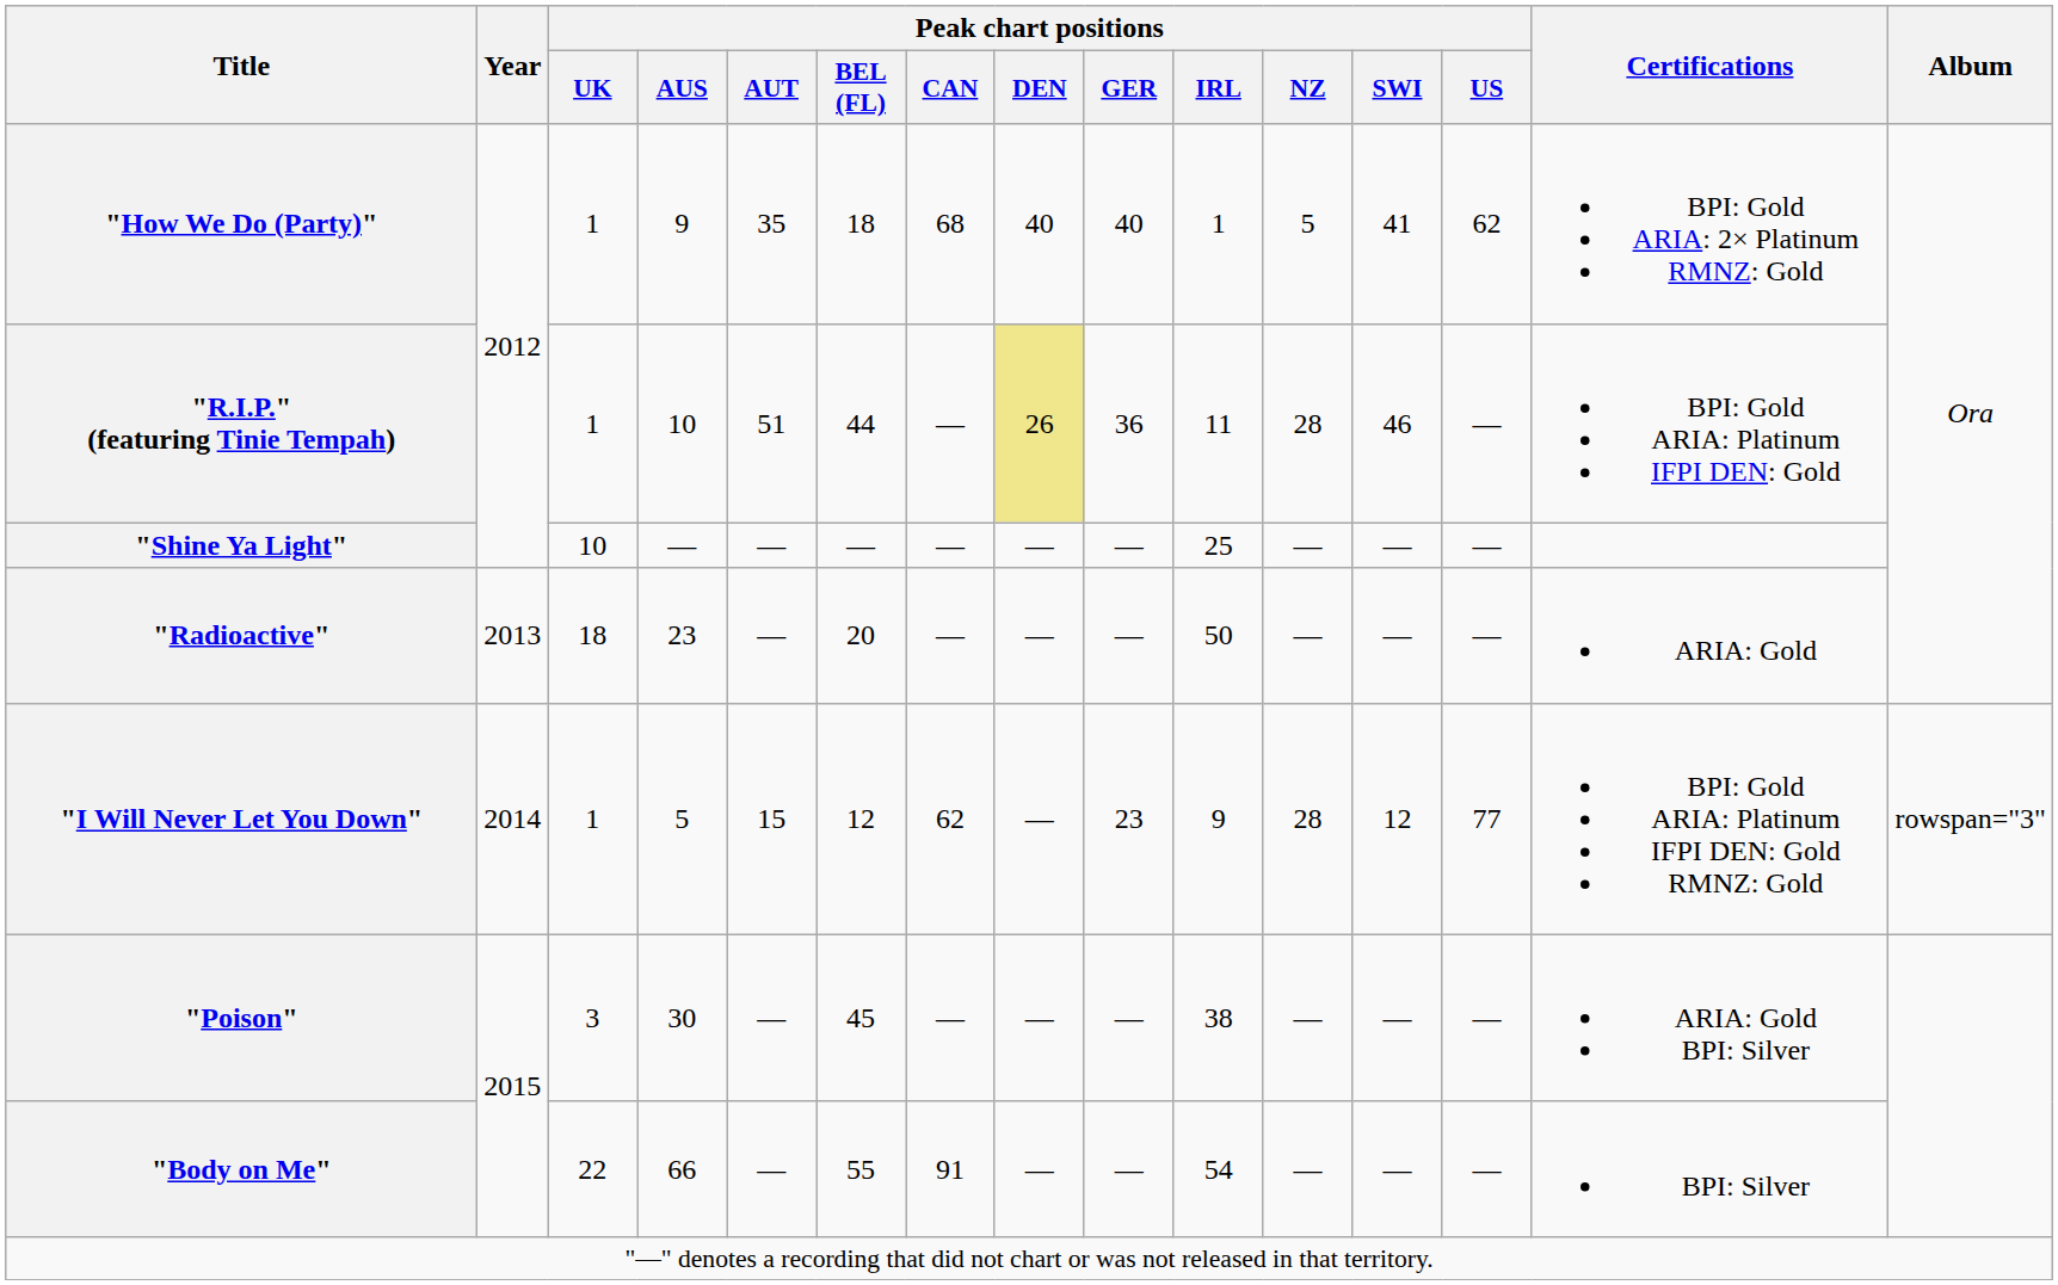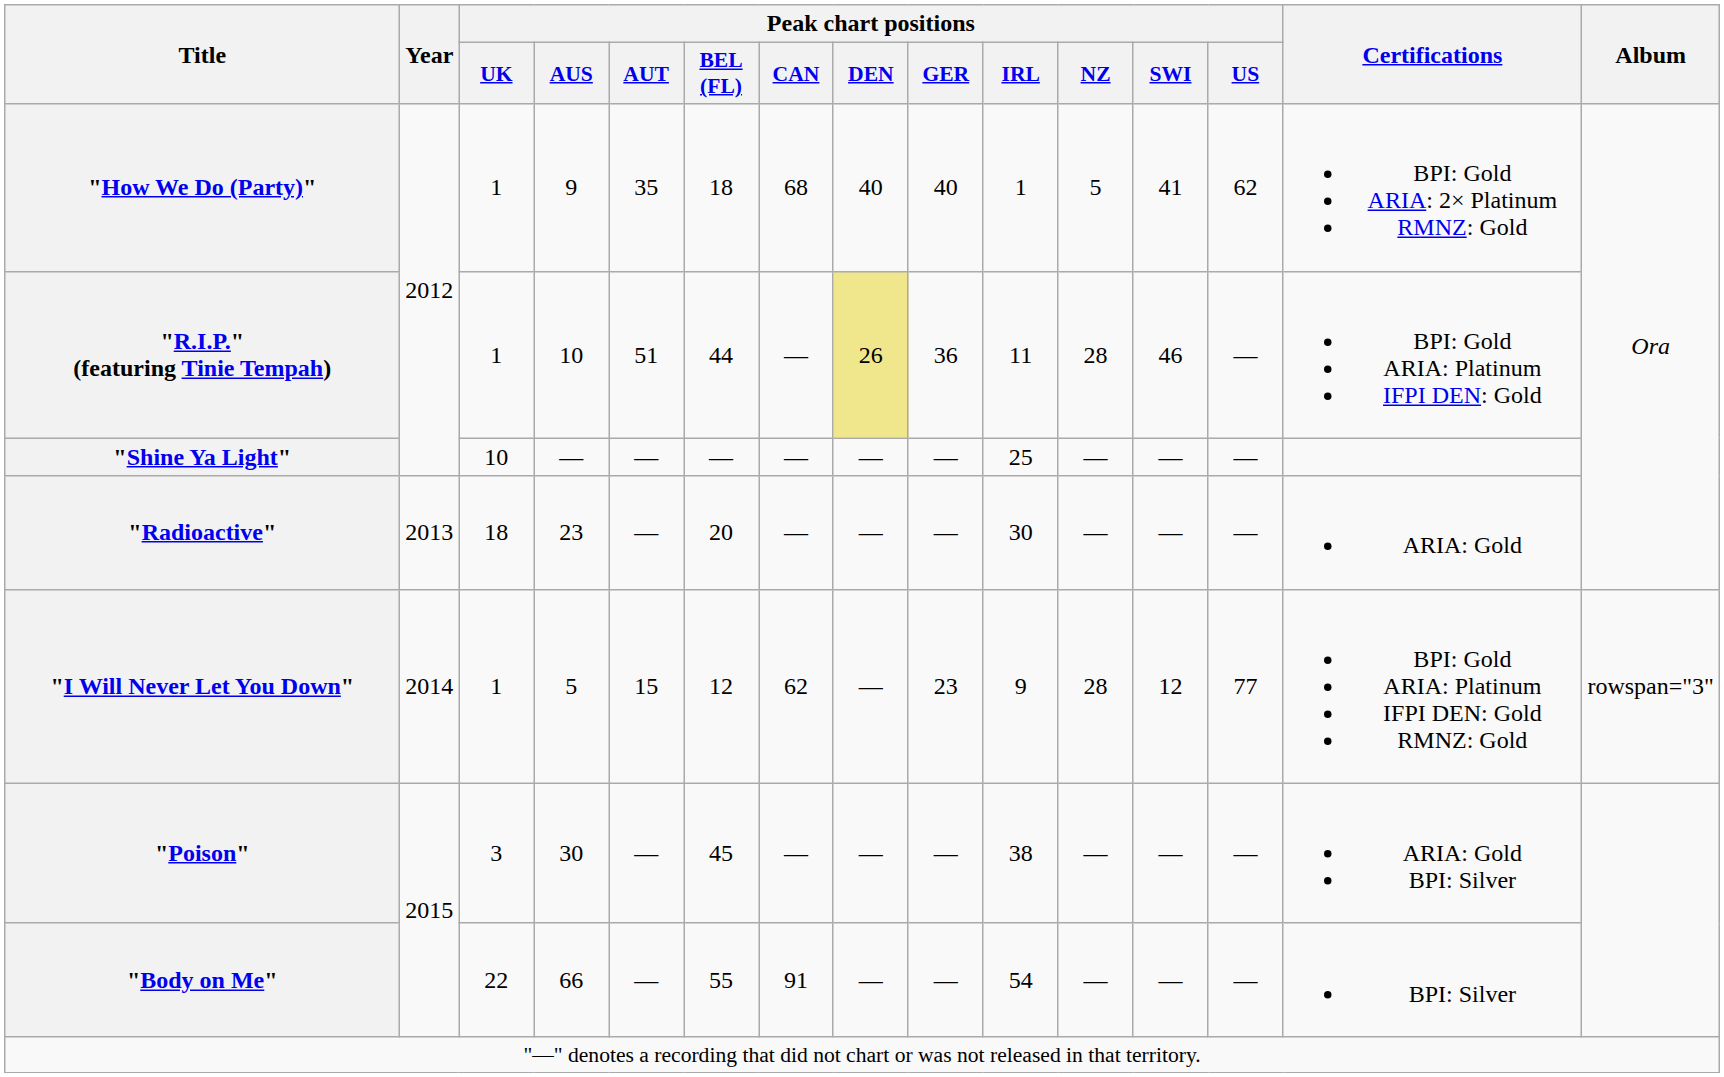"Radioactive" | Peak chart positions / IRL: 50 -> 30
